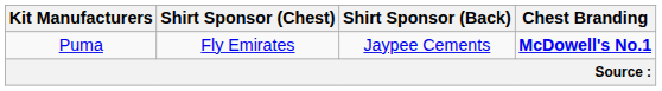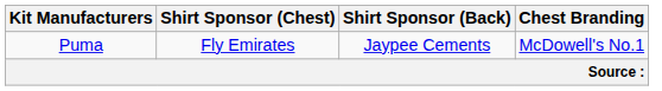Puma | Chest Branding: bold -> normal
